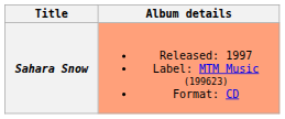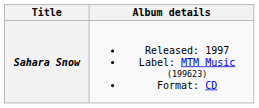Sahara Snow | Album details: lightsalmon background -> no background
